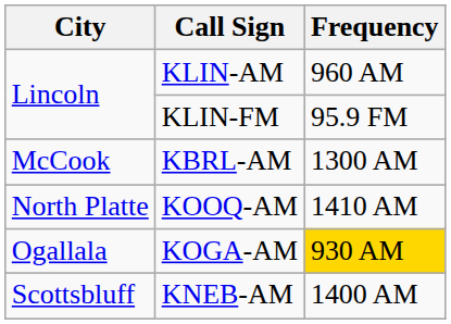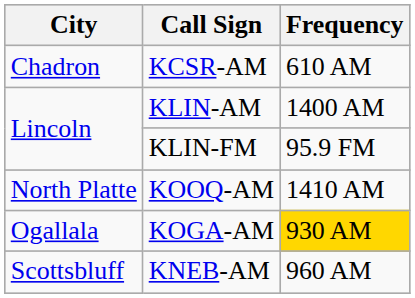+ row: Chadron | KCSR-AM | 610 AM
KLIN-AM | Frequency: 960 AM -> 1400 AM
- row: McCook | KBRL-AM | 1300 AM
KNEB-AM | Frequency: 1400 AM -> 960 AM
